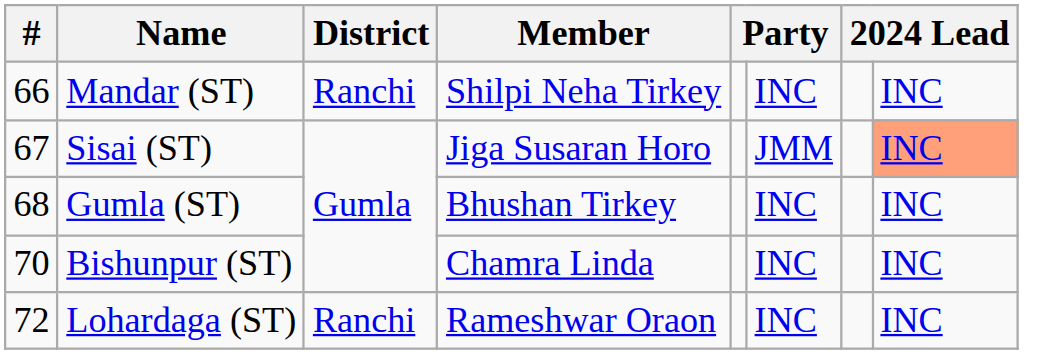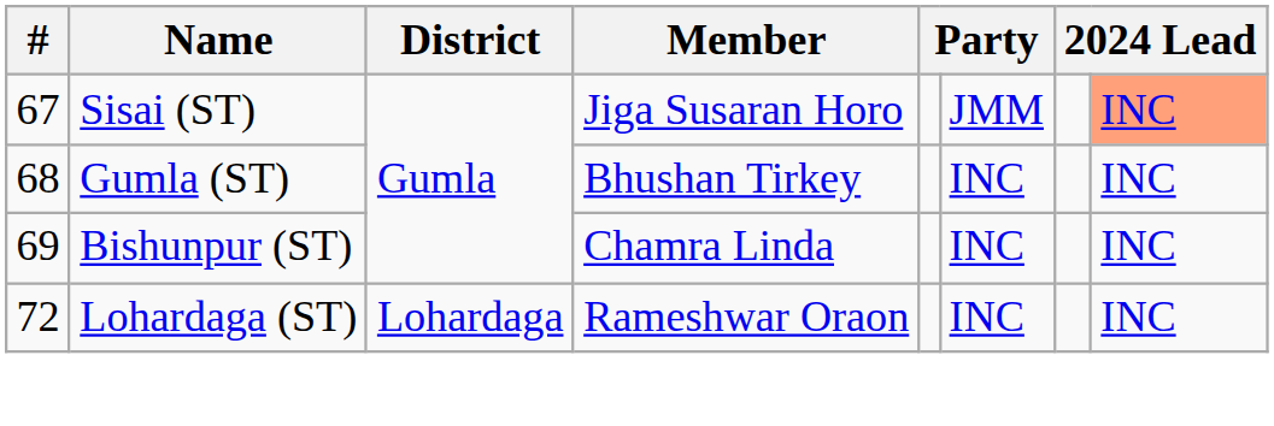- row: 66 | Mandar (ST) | Ranchi | Shilpi Neha Tirkey | INC | INC
Bishunpur (ST) | #: 70 -> 69
Lohardaga (ST) | District: Ranchi -> Lohardaga
